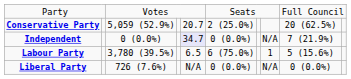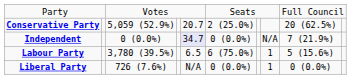Liberal Party | column 8: N/A -> 1
